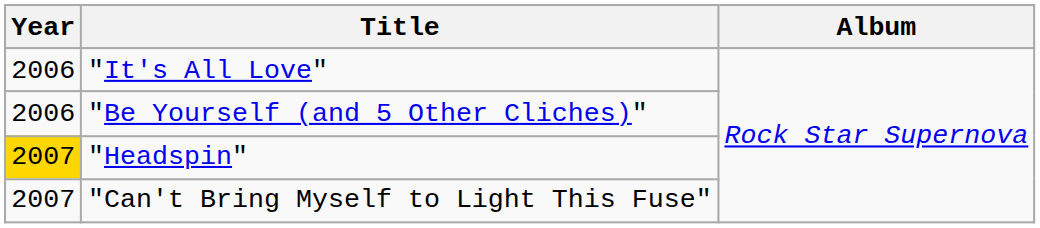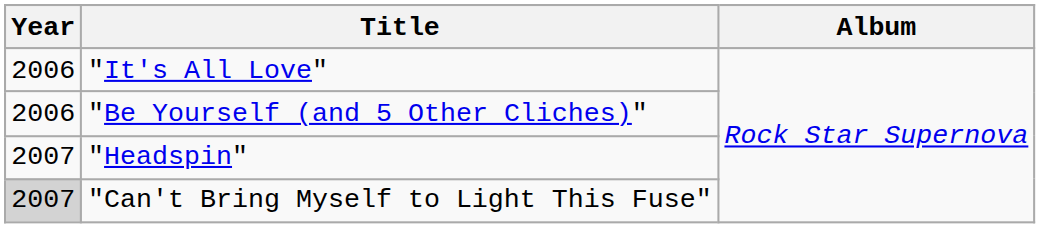"Headspin" | Year: gold background -> no background
"Can't Bring Myself to Light This Fuse" | Year: no background -> lightgrey background
